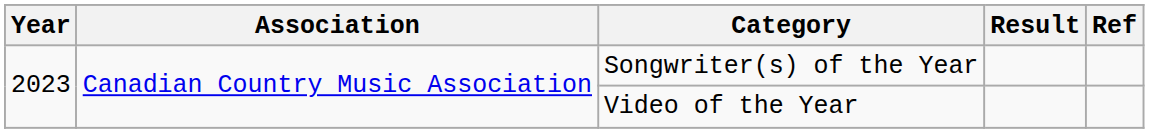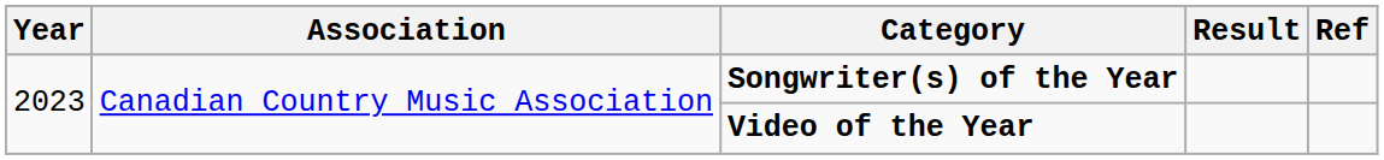Songwriter(s) of the Year | Category: normal -> bold
Video of the Year | Category: normal -> bold
